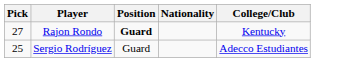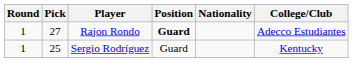+ column: Round | 1 | 1
Rajon Rondo | College/Club: Kentucky -> Adecco Estudiantes
Sergio Rodríguez | College/Club: Adecco Estudiantes -> Kentucky
